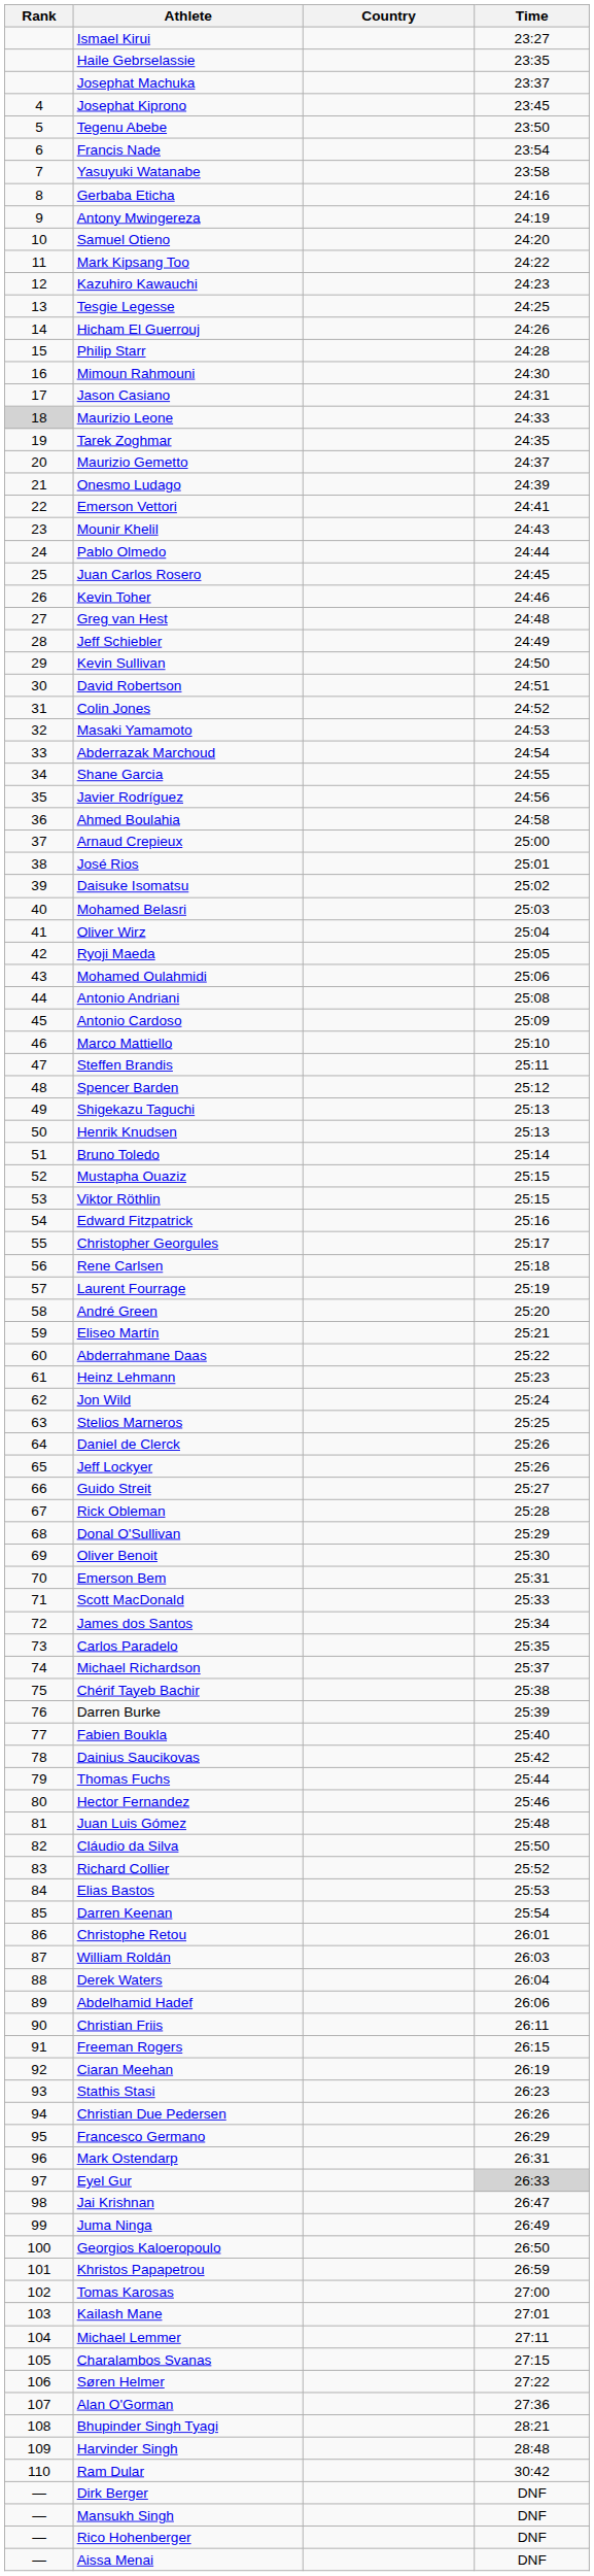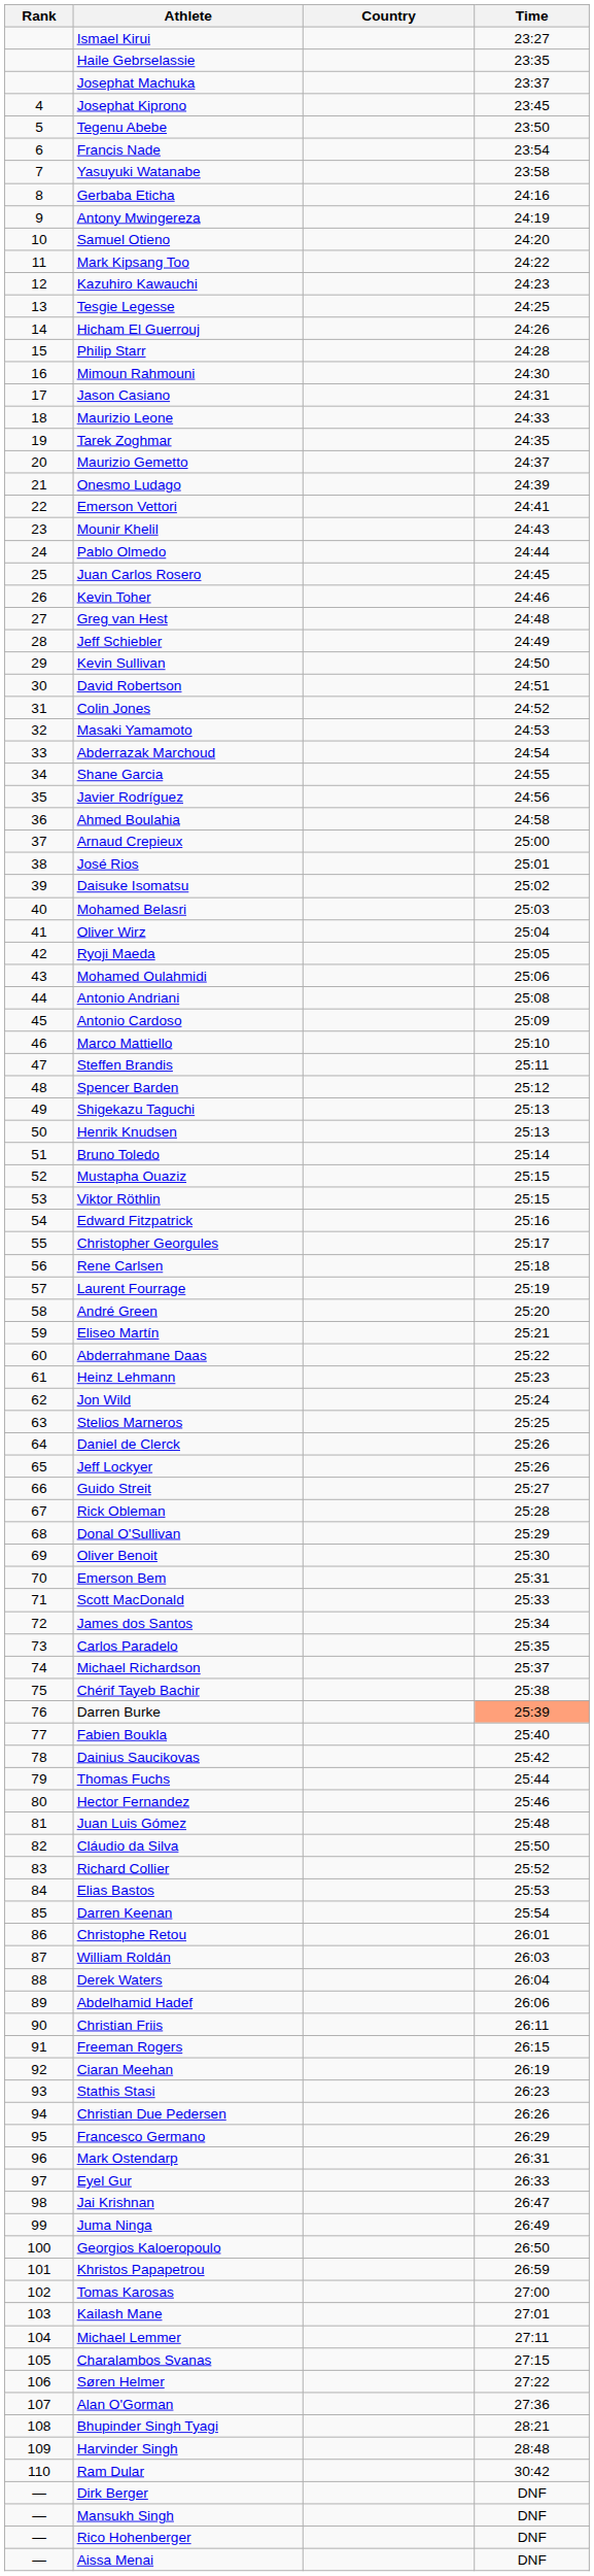Maurizio Leone | Rank: lightgrey background -> no background
Darren Burke | Time: no background -> lightsalmon background
Eyel Gur | Time: lightgrey background -> no background
